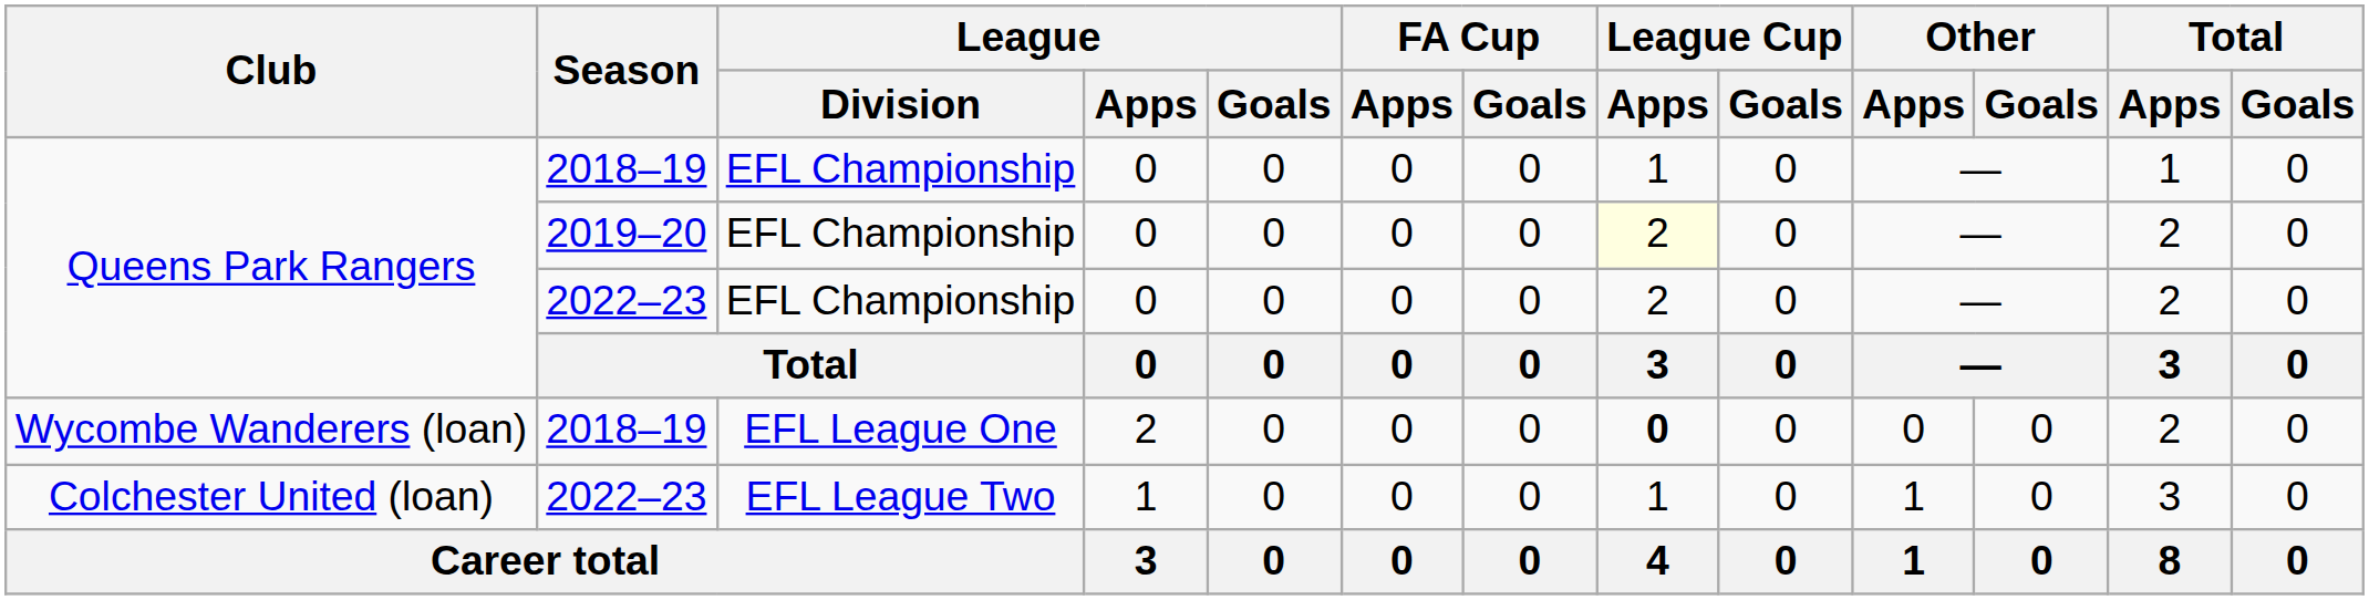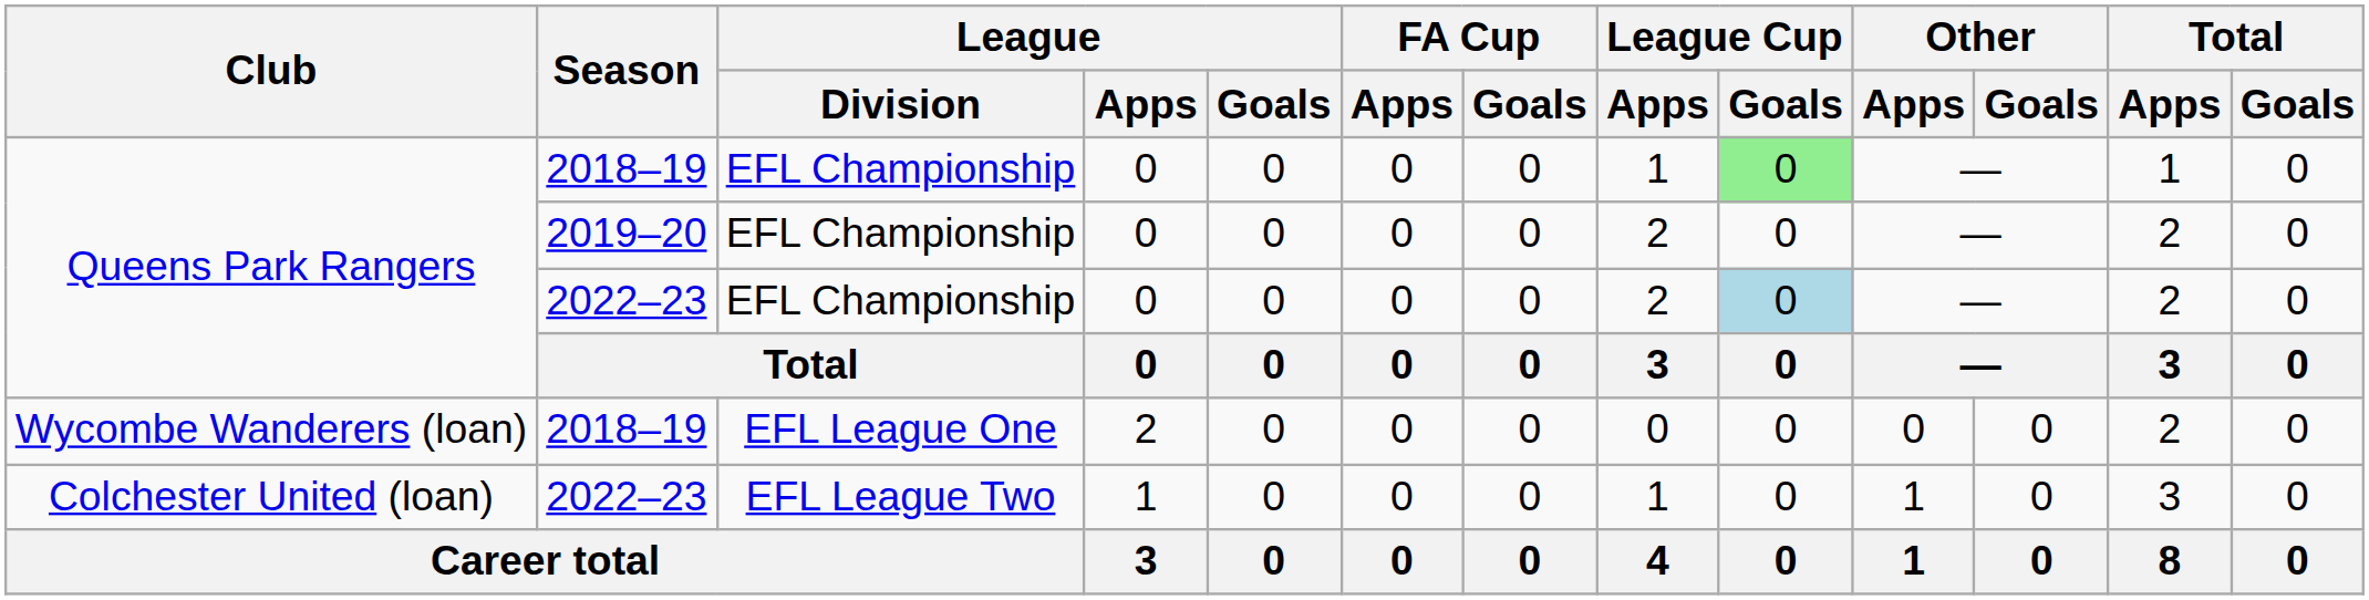Queens Park Rangers / 2018–19 | League Cup / Goals: no background -> lightgreen background
Queens Park Rangers / 2019–20 | League Cup / Apps: lightyellow background -> no background
Queens Park Rangers / 2022–23 | League Cup / Goals: no background -> lightblue background
Wycombe Wanderers (loan) | League Cup / Apps: bold -> normal
